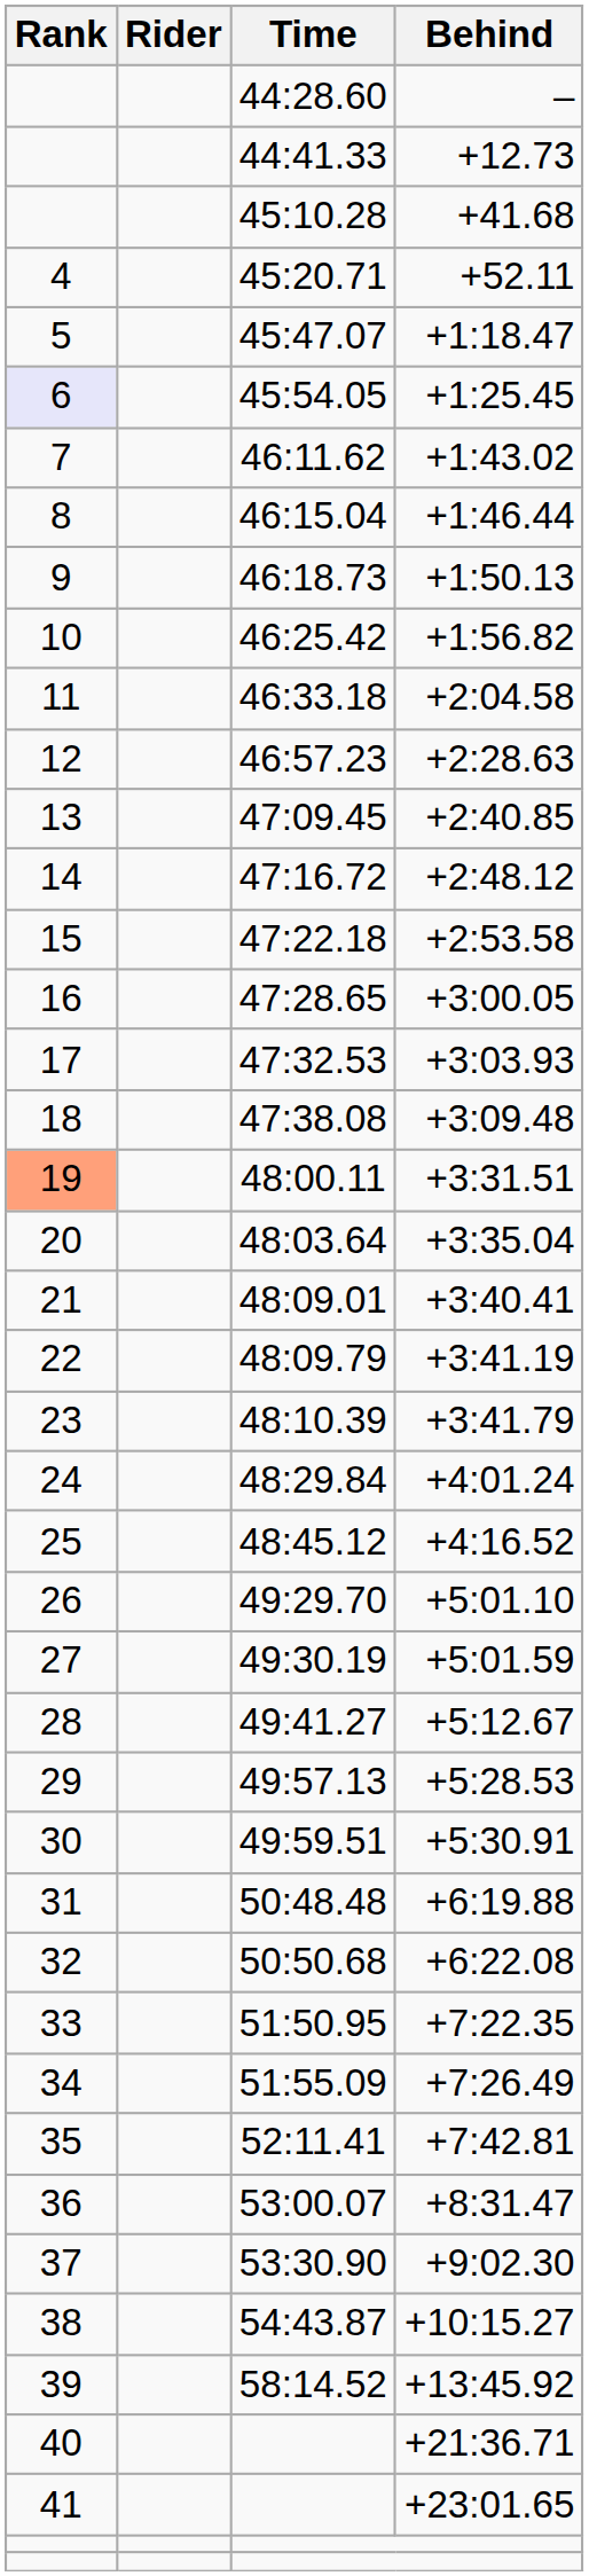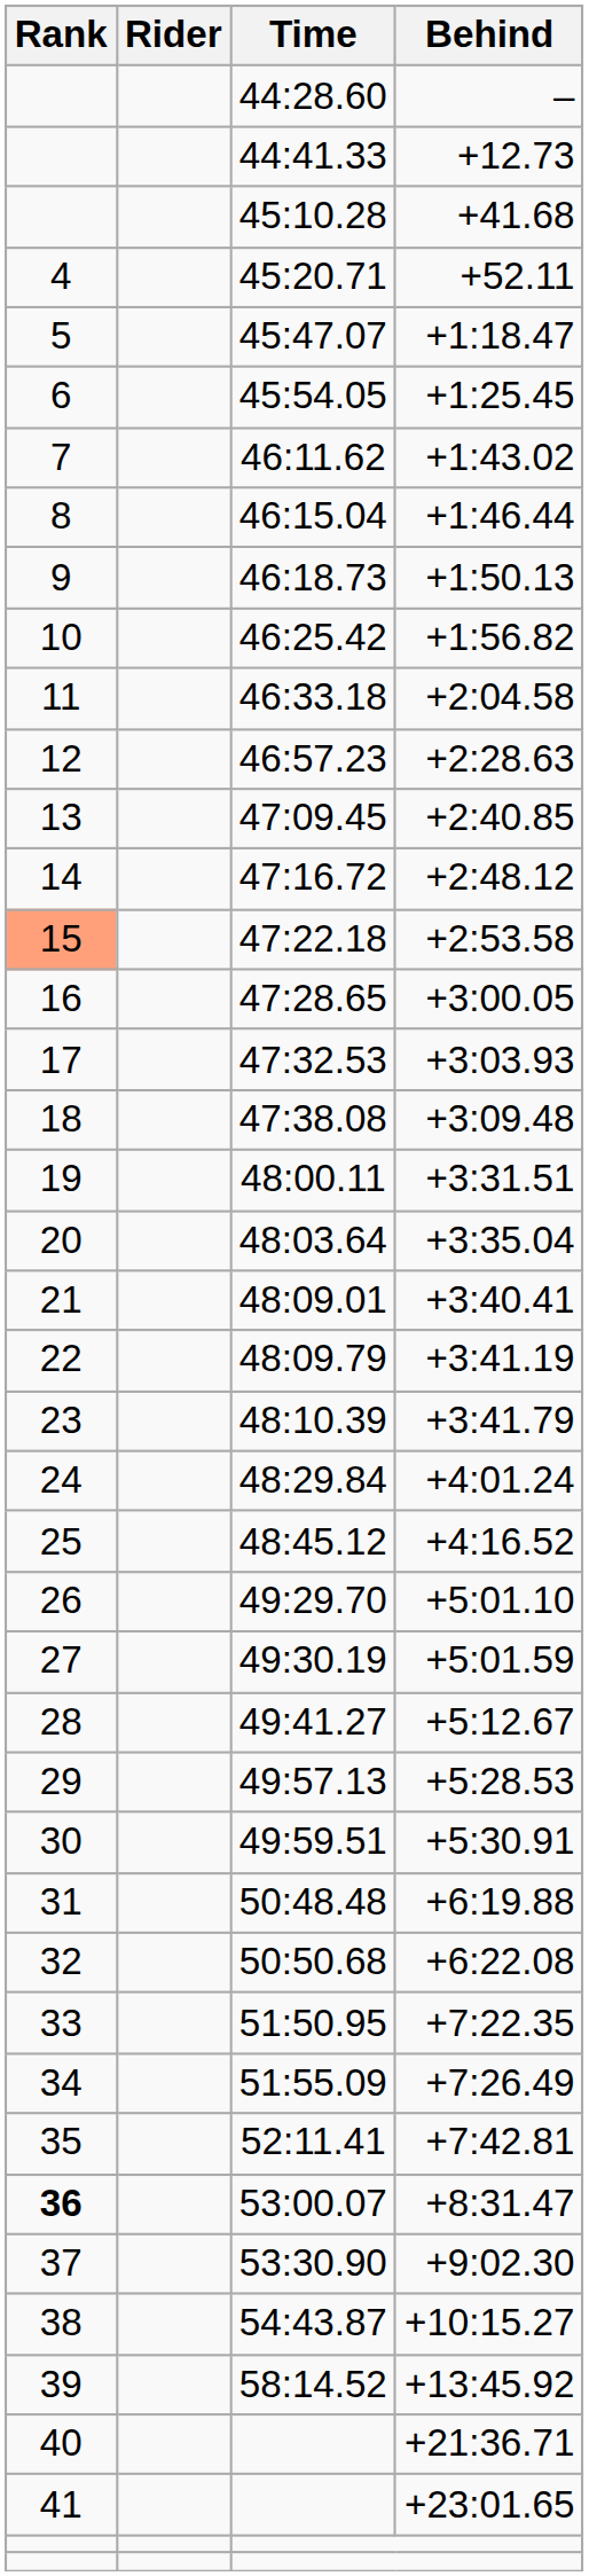+1:25.45 | Rank: lavender background -> no background
+2:53.58 | Rank: no background -> lightsalmon background
+3:31.51 | Rank: lightsalmon background -> no background
+8:31.47 | Rank: normal -> bold
